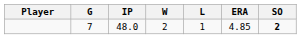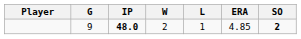row 2 | G: 7 -> 9
row 2 | IP: normal -> bold
